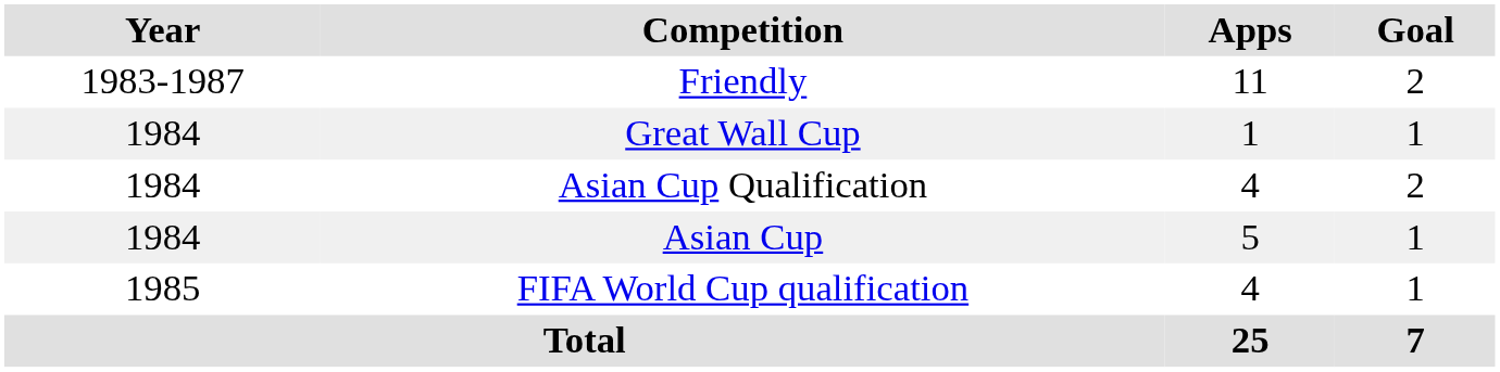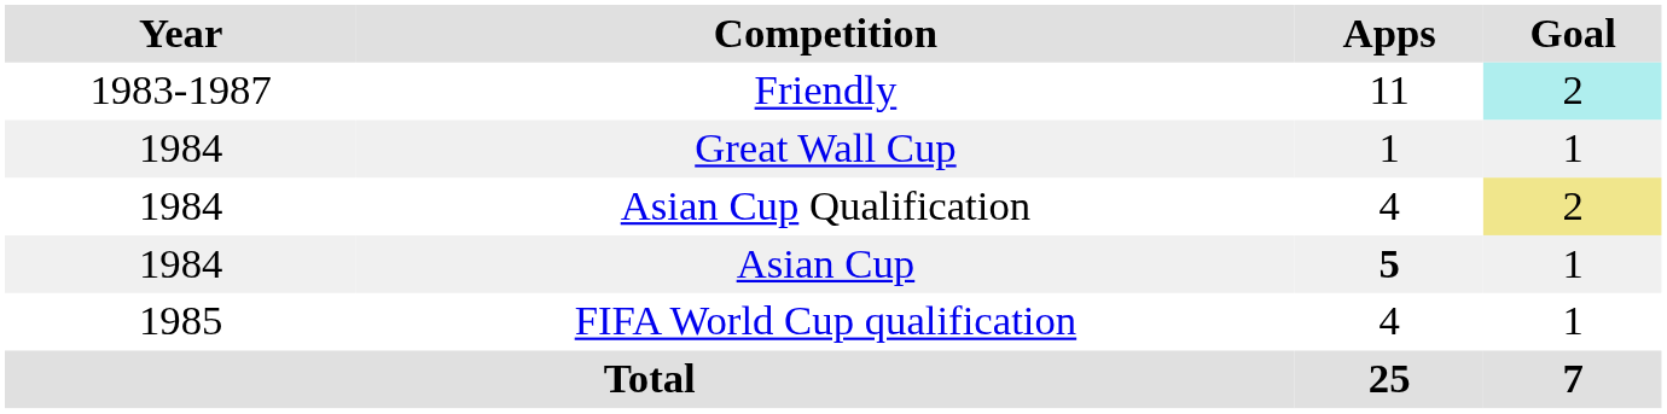Friendly | Goal: no background -> paleturquoise background
Asian Cup Qualification | Goal: no background -> khaki background
Asian Cup | Apps: normal -> bold
